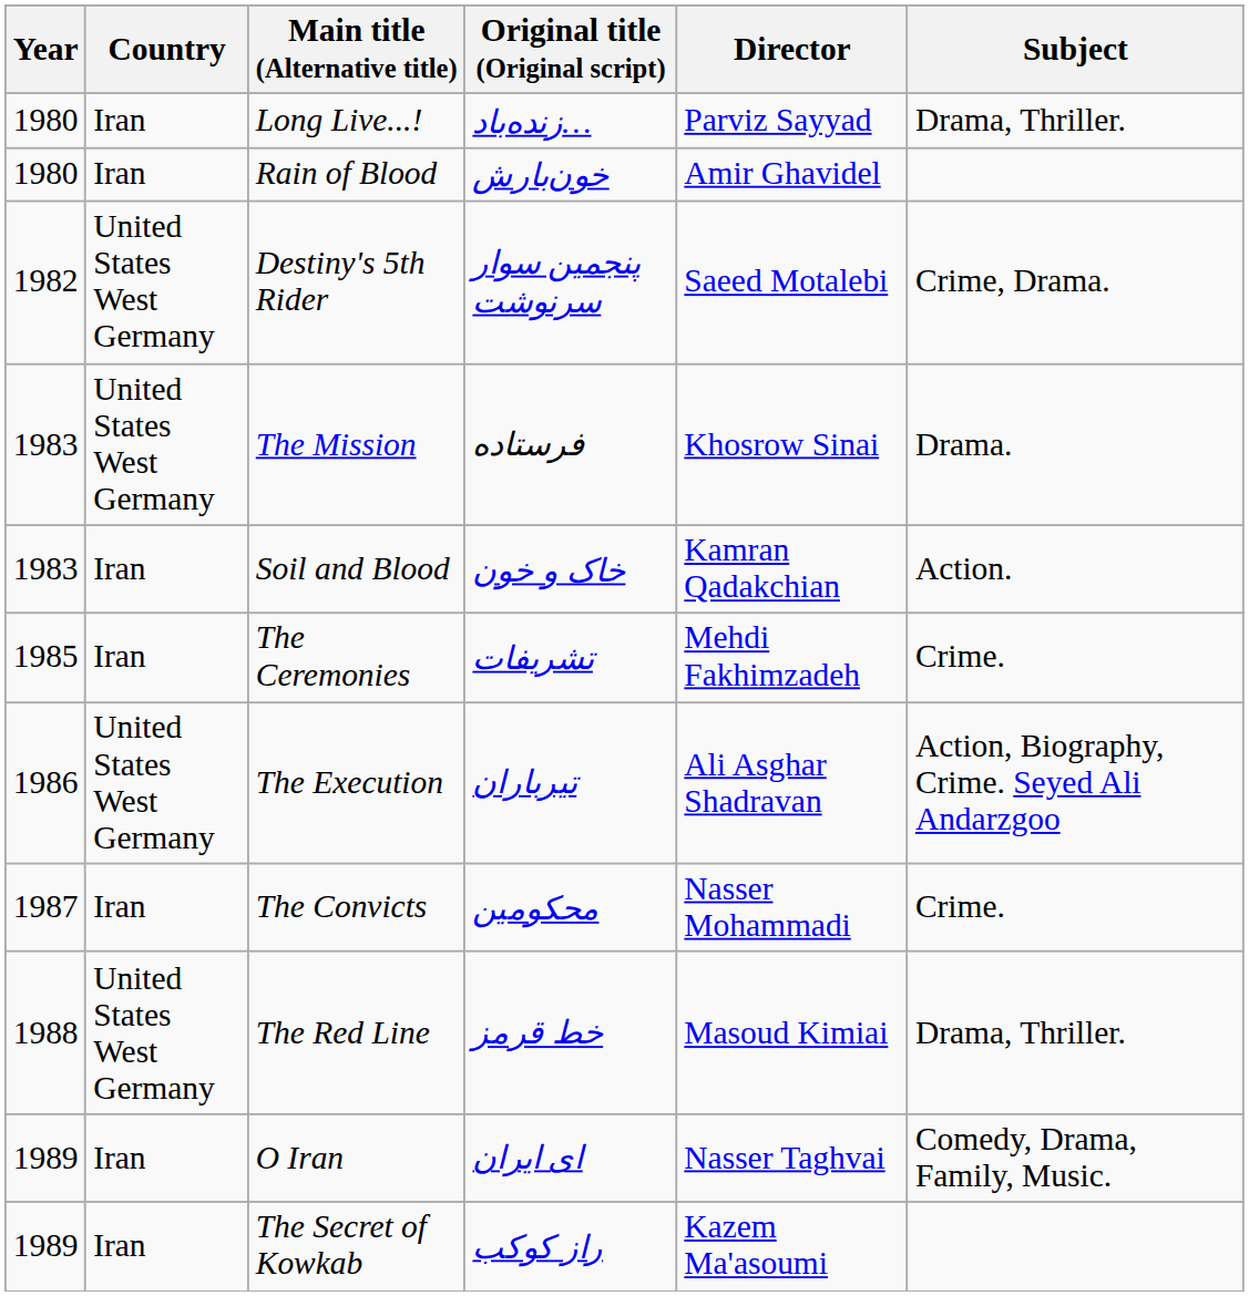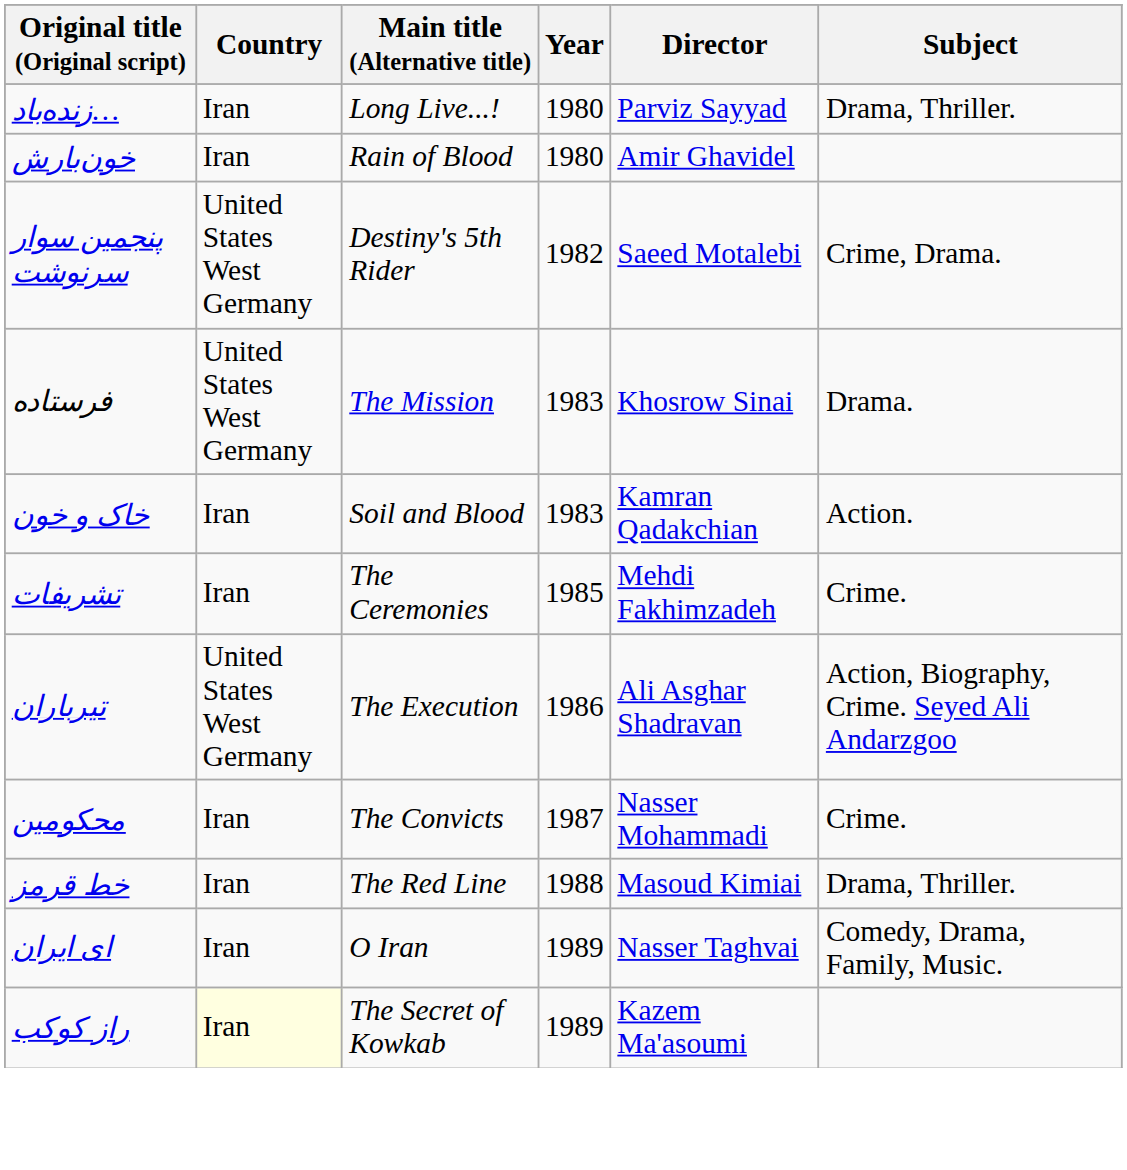columns swapped: Year <-> Original title (Original script)
The Red Line | Country: United States West Germany -> Iran
The Secret of Kowkab | Country: no background -> lightyellow background
